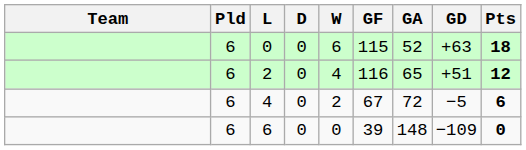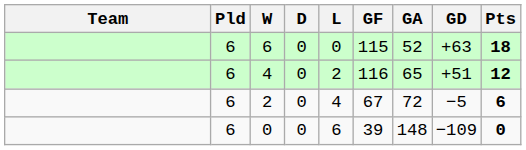columns swapped: W <-> L
